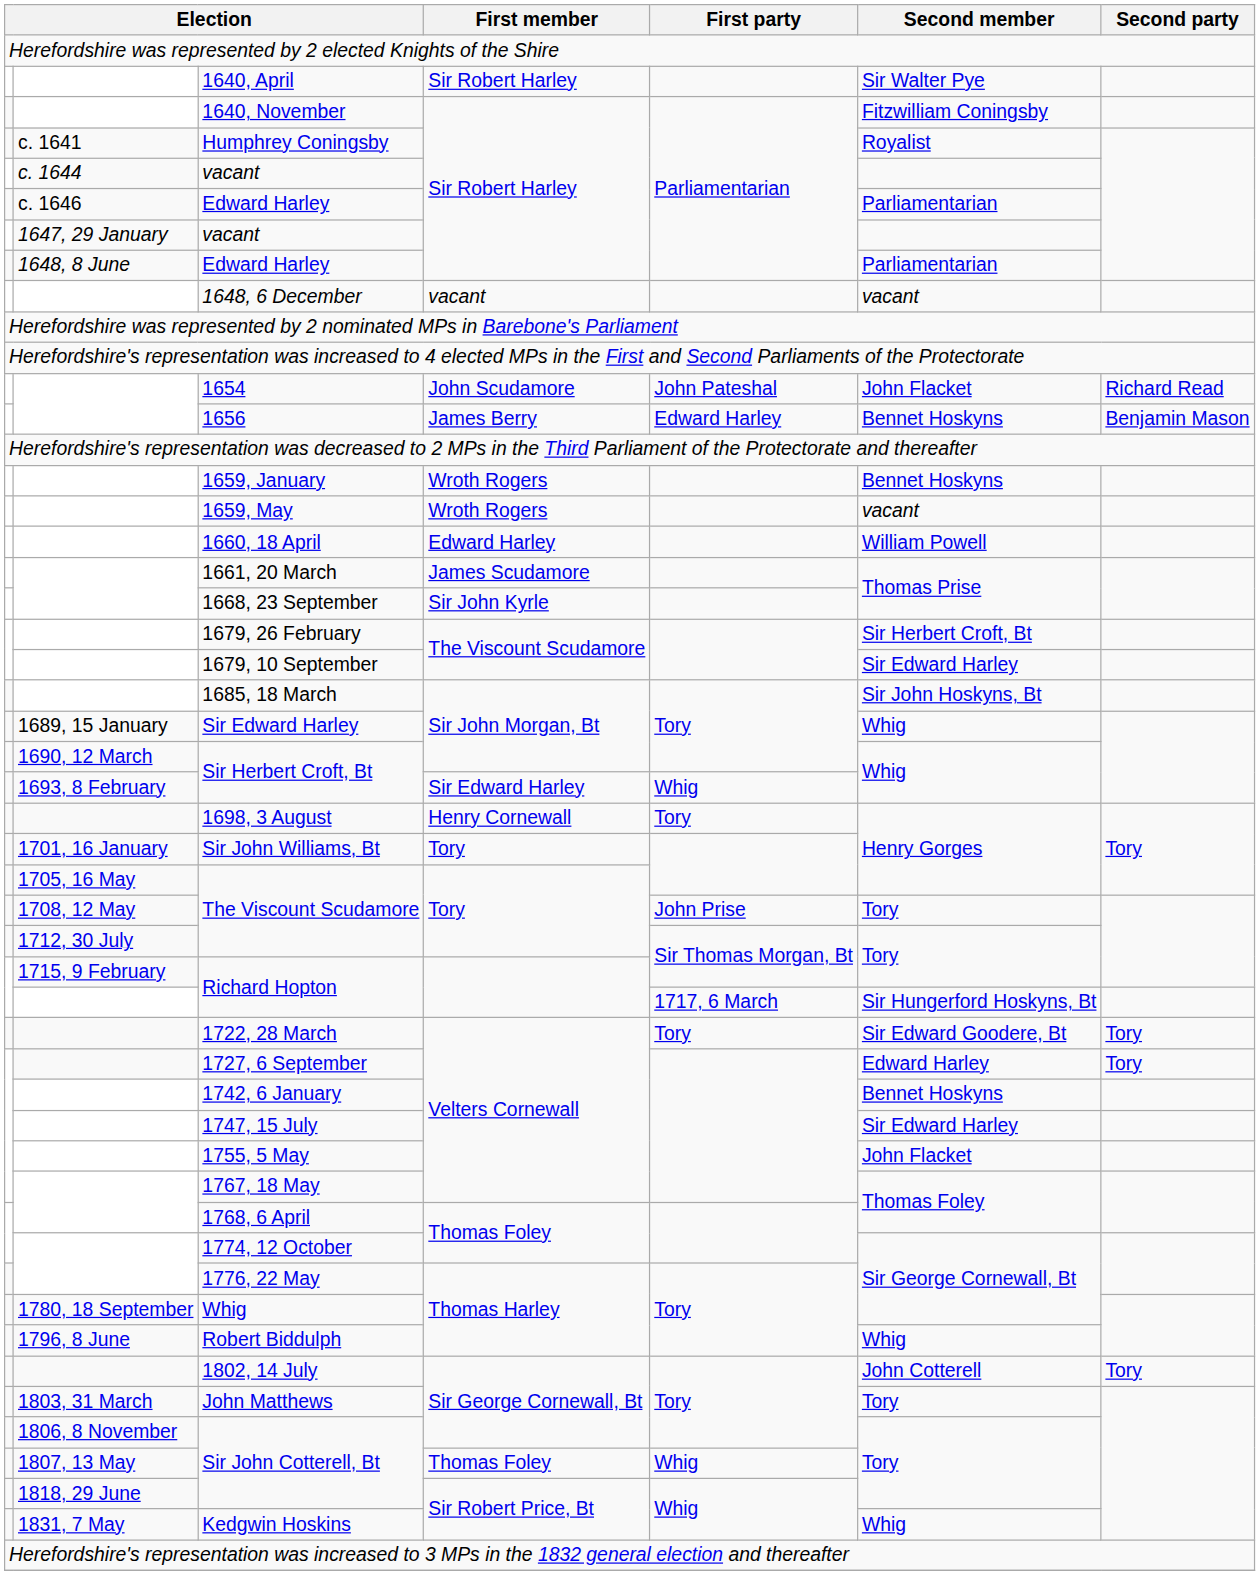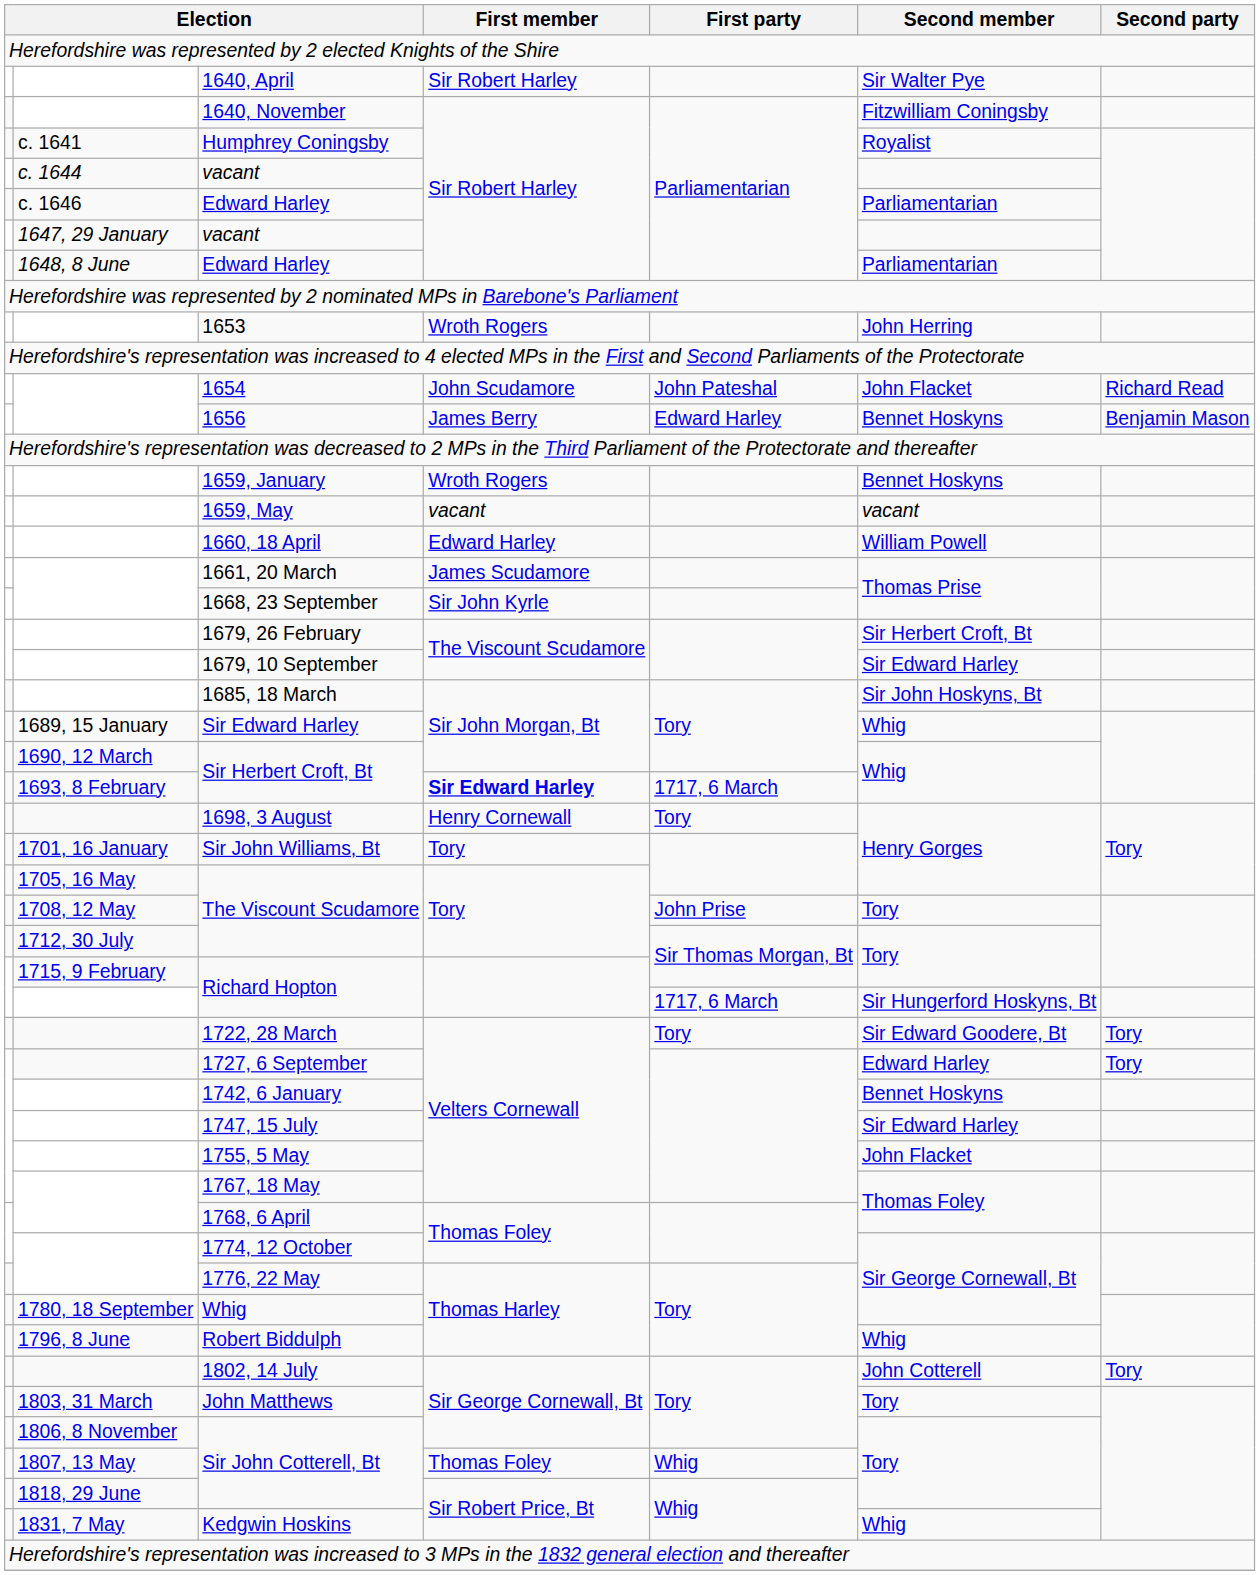- row: 1648, 6 December | vacant | vacant
+ row: 1653 | Wroth Rogers | John Herring
1659, May | First member: Wroth Rogers -> vacant
1693, 8 February / Sir Herbert Croft, Bt | First member: normal -> bold
1693, 8 February / Sir Herbert Croft, Bt | First party: Whig -> 1717, 6 March
